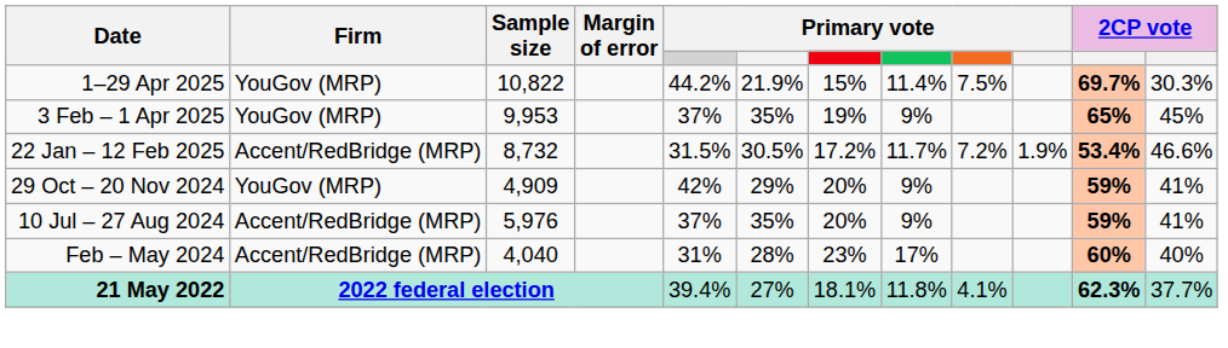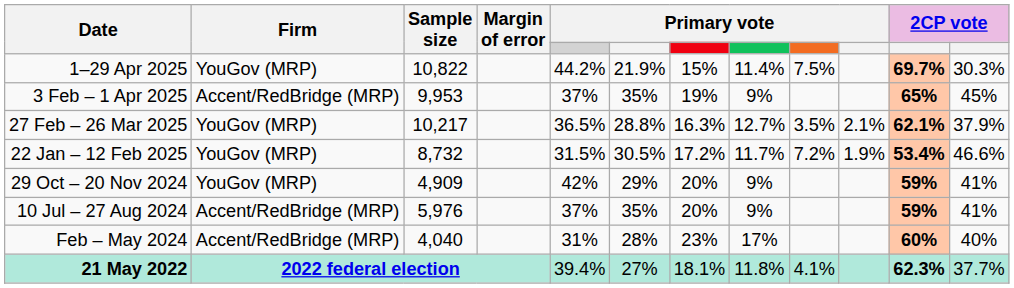3 Feb – 1 Apr 2025 | Firm: YouGov (MRP) -> Accent/RedBridge (MRP)
+ row: 27 Feb – 26 Mar 2025 | YouGov (MRP) | 10,217 | 36.5% | 28.8% | 16.3% | 12.7% | 3.5% | 2.1% | 62.1% | 37.9%
22 Jan – 12 Feb 2025 | Firm: Accent/RedBridge (MRP) -> YouGov (MRP)
